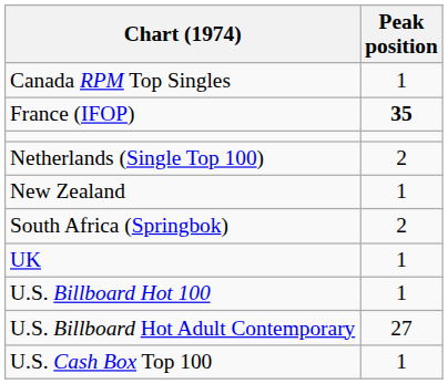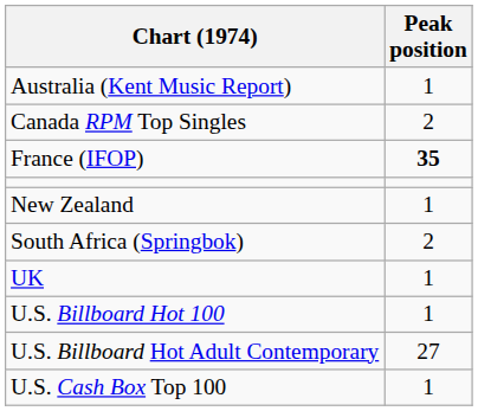+ row: Australia (Kent Music Report) | 1
Canada RPM Top Singles | Peak position: 1 -> 2
- row: Netherlands (Single Top 100) | 2
